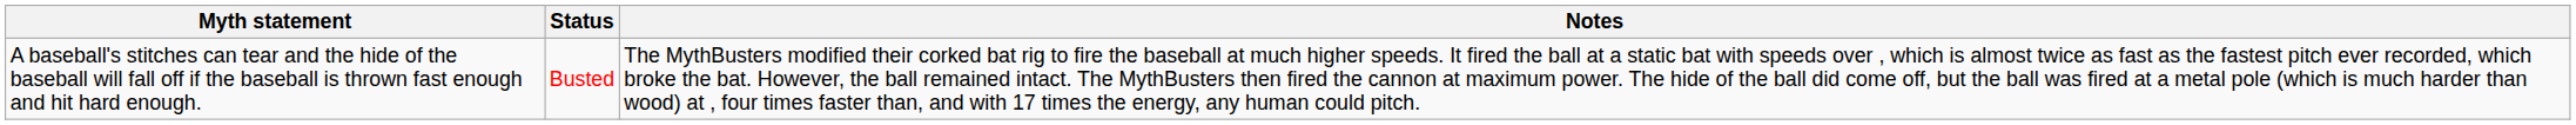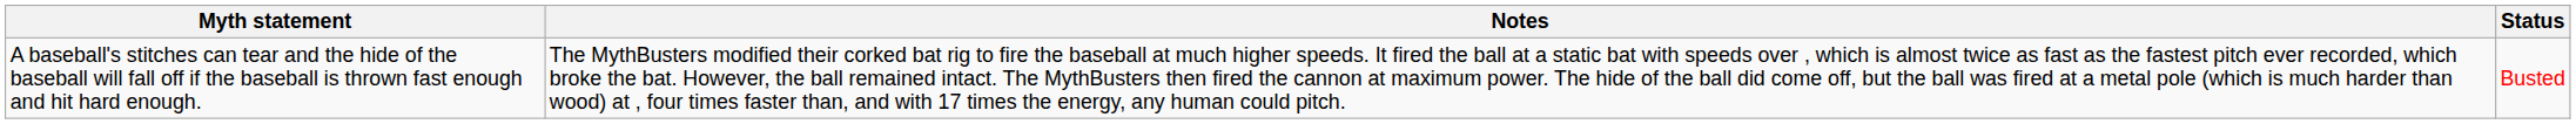columns swapped: Status <-> Notes
